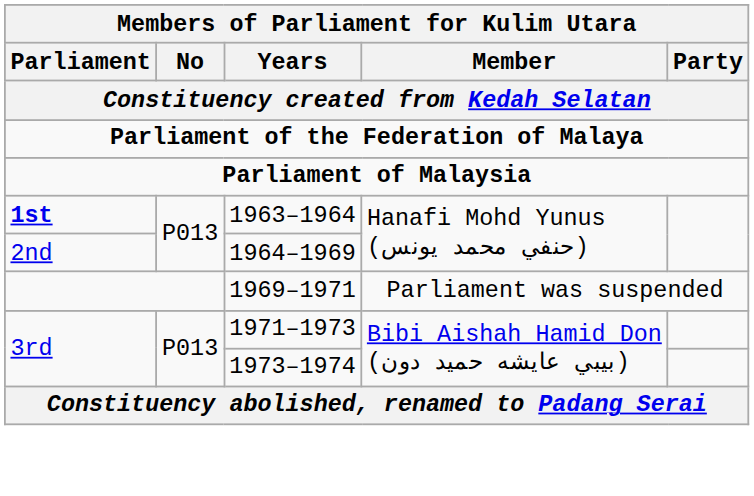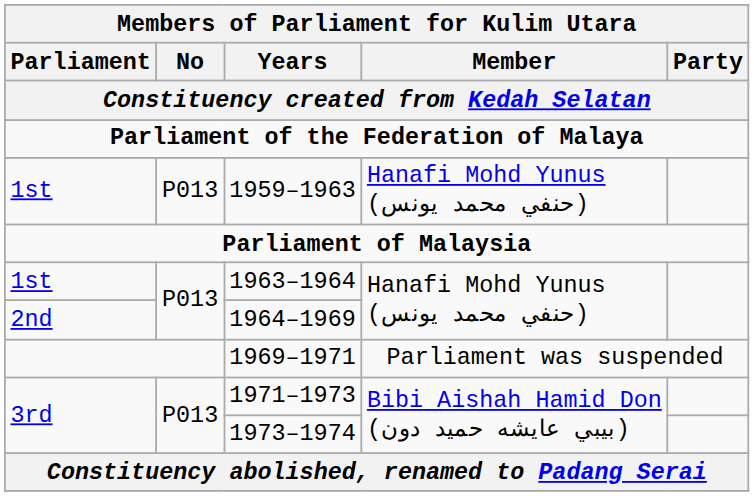+ row: 1st | P013 | 1959–1963 | Hanafi Mohd Yunus (حنفي محمد يونس)
1963–1964 | Parliament: bold -> normal
